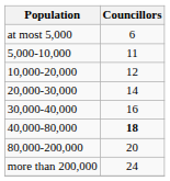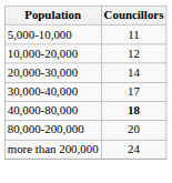- row: at most 5,000 | 6
30,000-40,000 | Councillors: 16 -> 17
